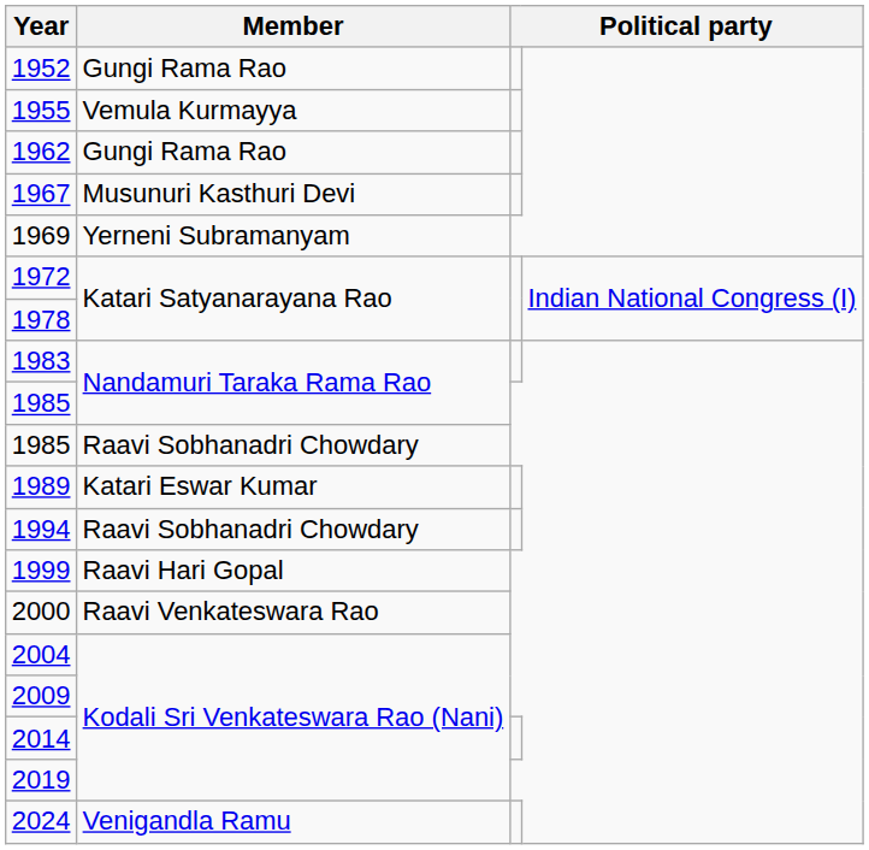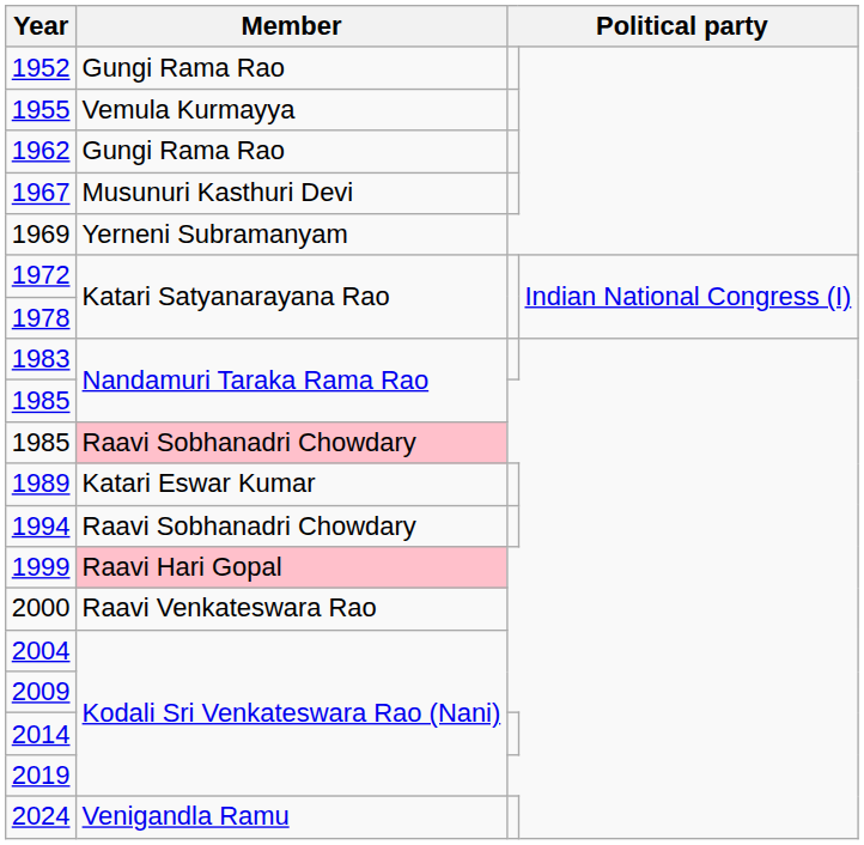1985 / Raavi Sobhanadri Chowdary | Member: no background -> pink background
1999 | Member: no background -> pink background
